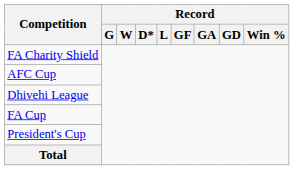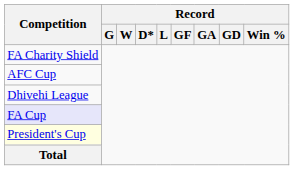FA Cup | Competition: no background -> lavender background
President's Cup | Competition: no background -> lightyellow background
